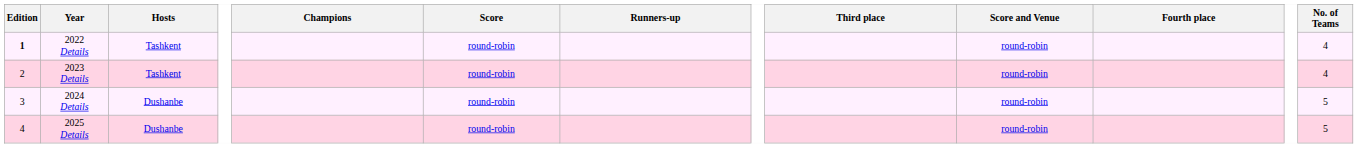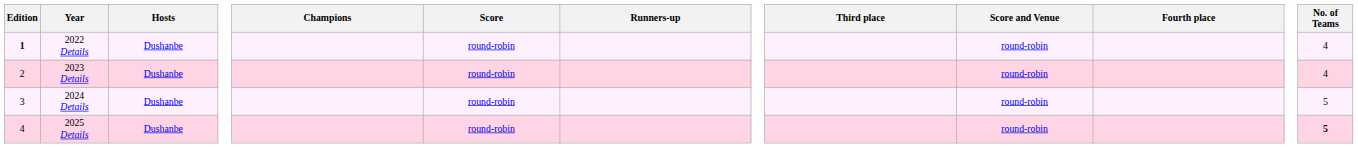2022 Details | Hosts: Tashkent -> Dushanbe
2023 Details | Hosts: Tashkent -> Dushanbe
2025 Details | No. of Teams: normal -> bold
